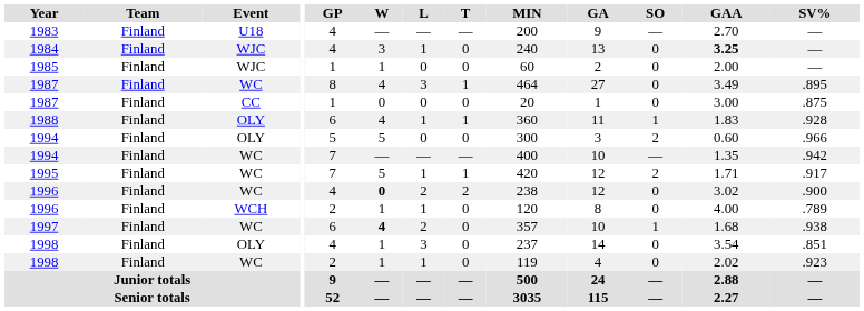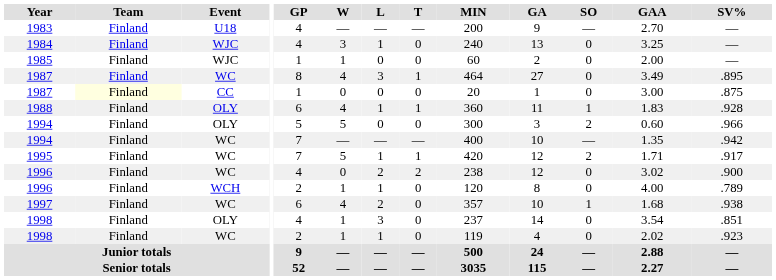1984 | GAA: bold -> normal
1987 / CC | Team: no background -> lightyellow background
1996 / WC | W: bold -> normal
1997 | W: bold -> normal
